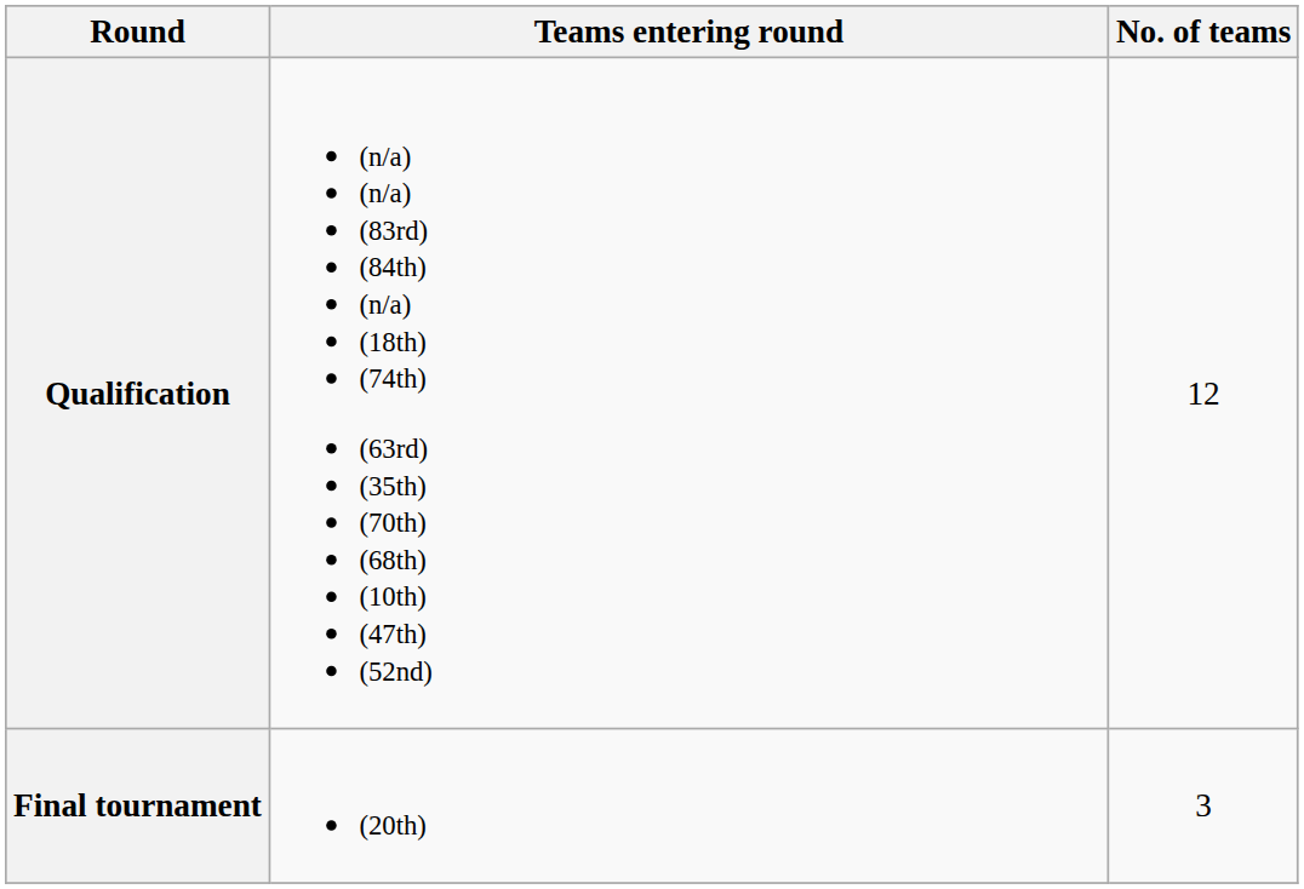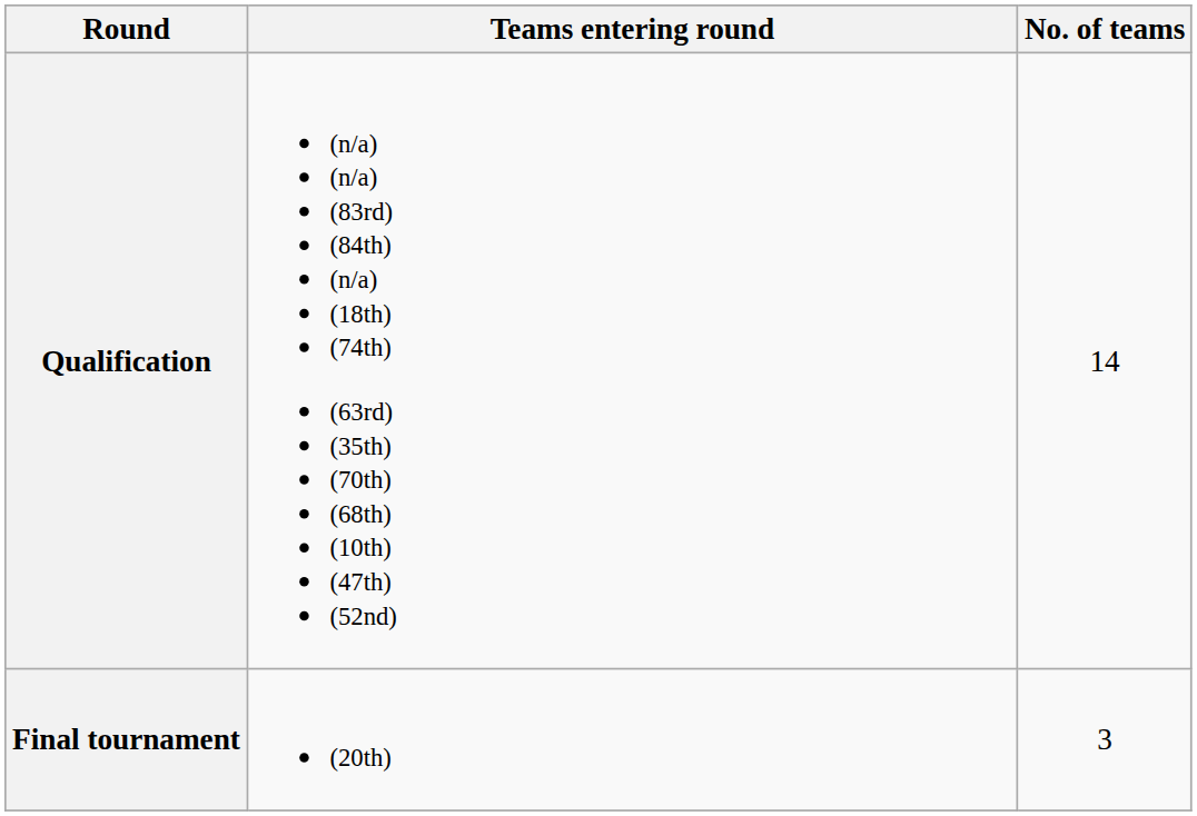Qualification | No. of teams: 12 -> 14
